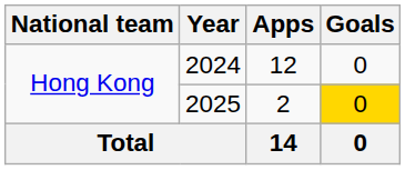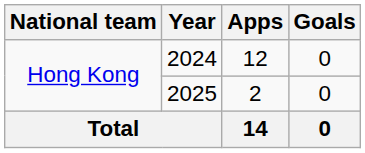2025 | Goals: gold background -> no background
